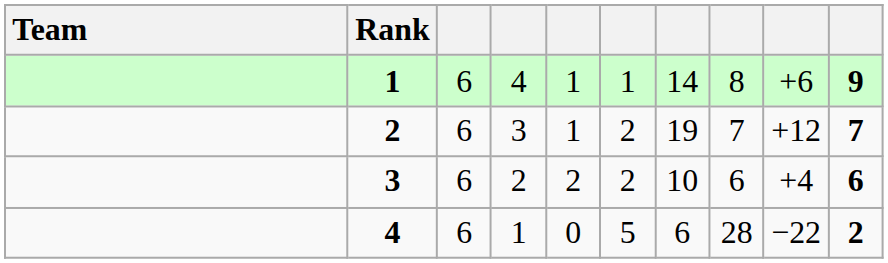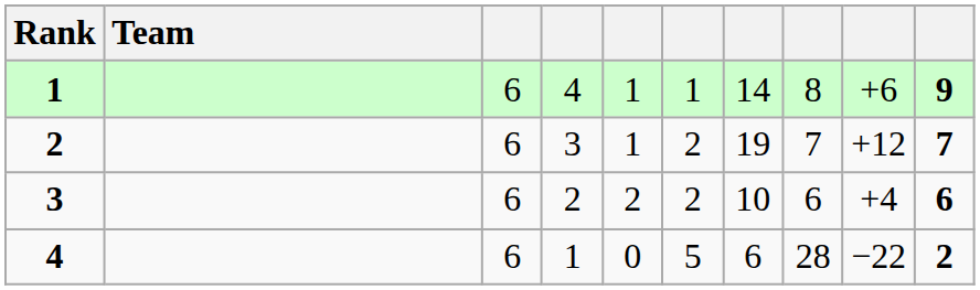columns swapped: Rank <-> Team
